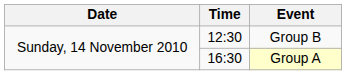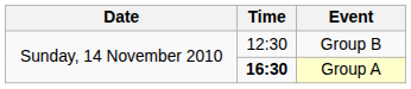Group A | Time: normal -> bold
